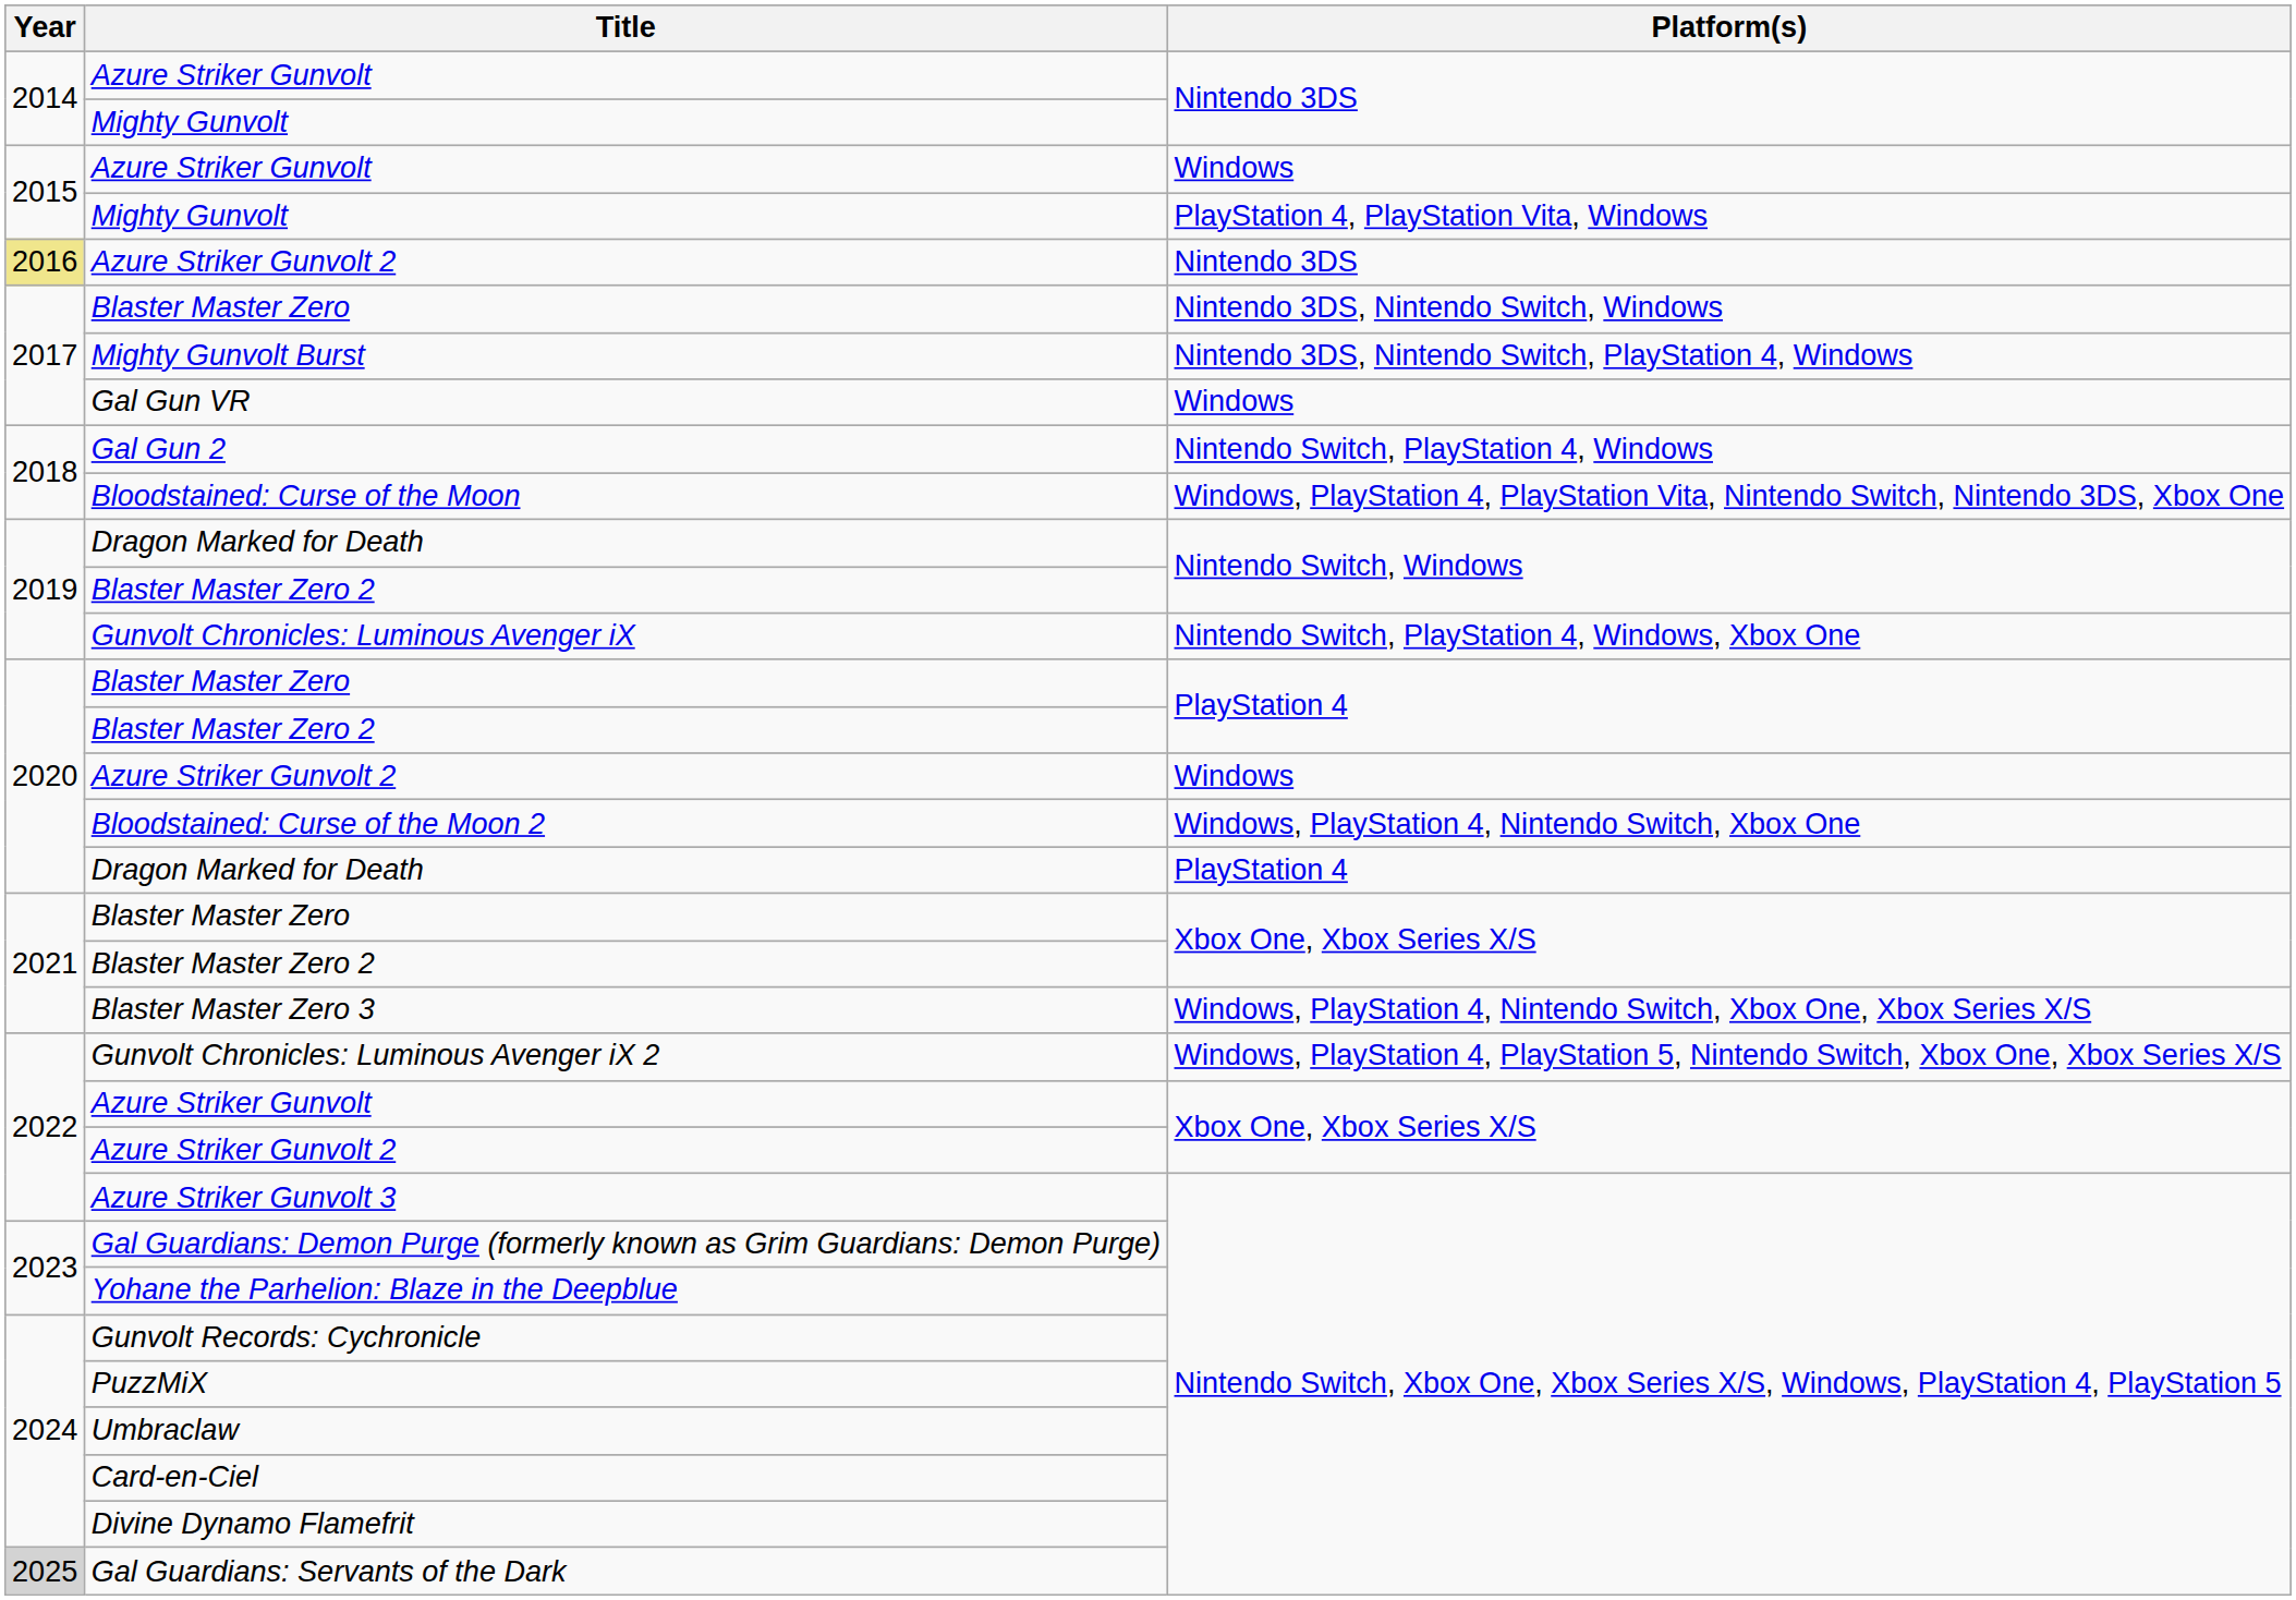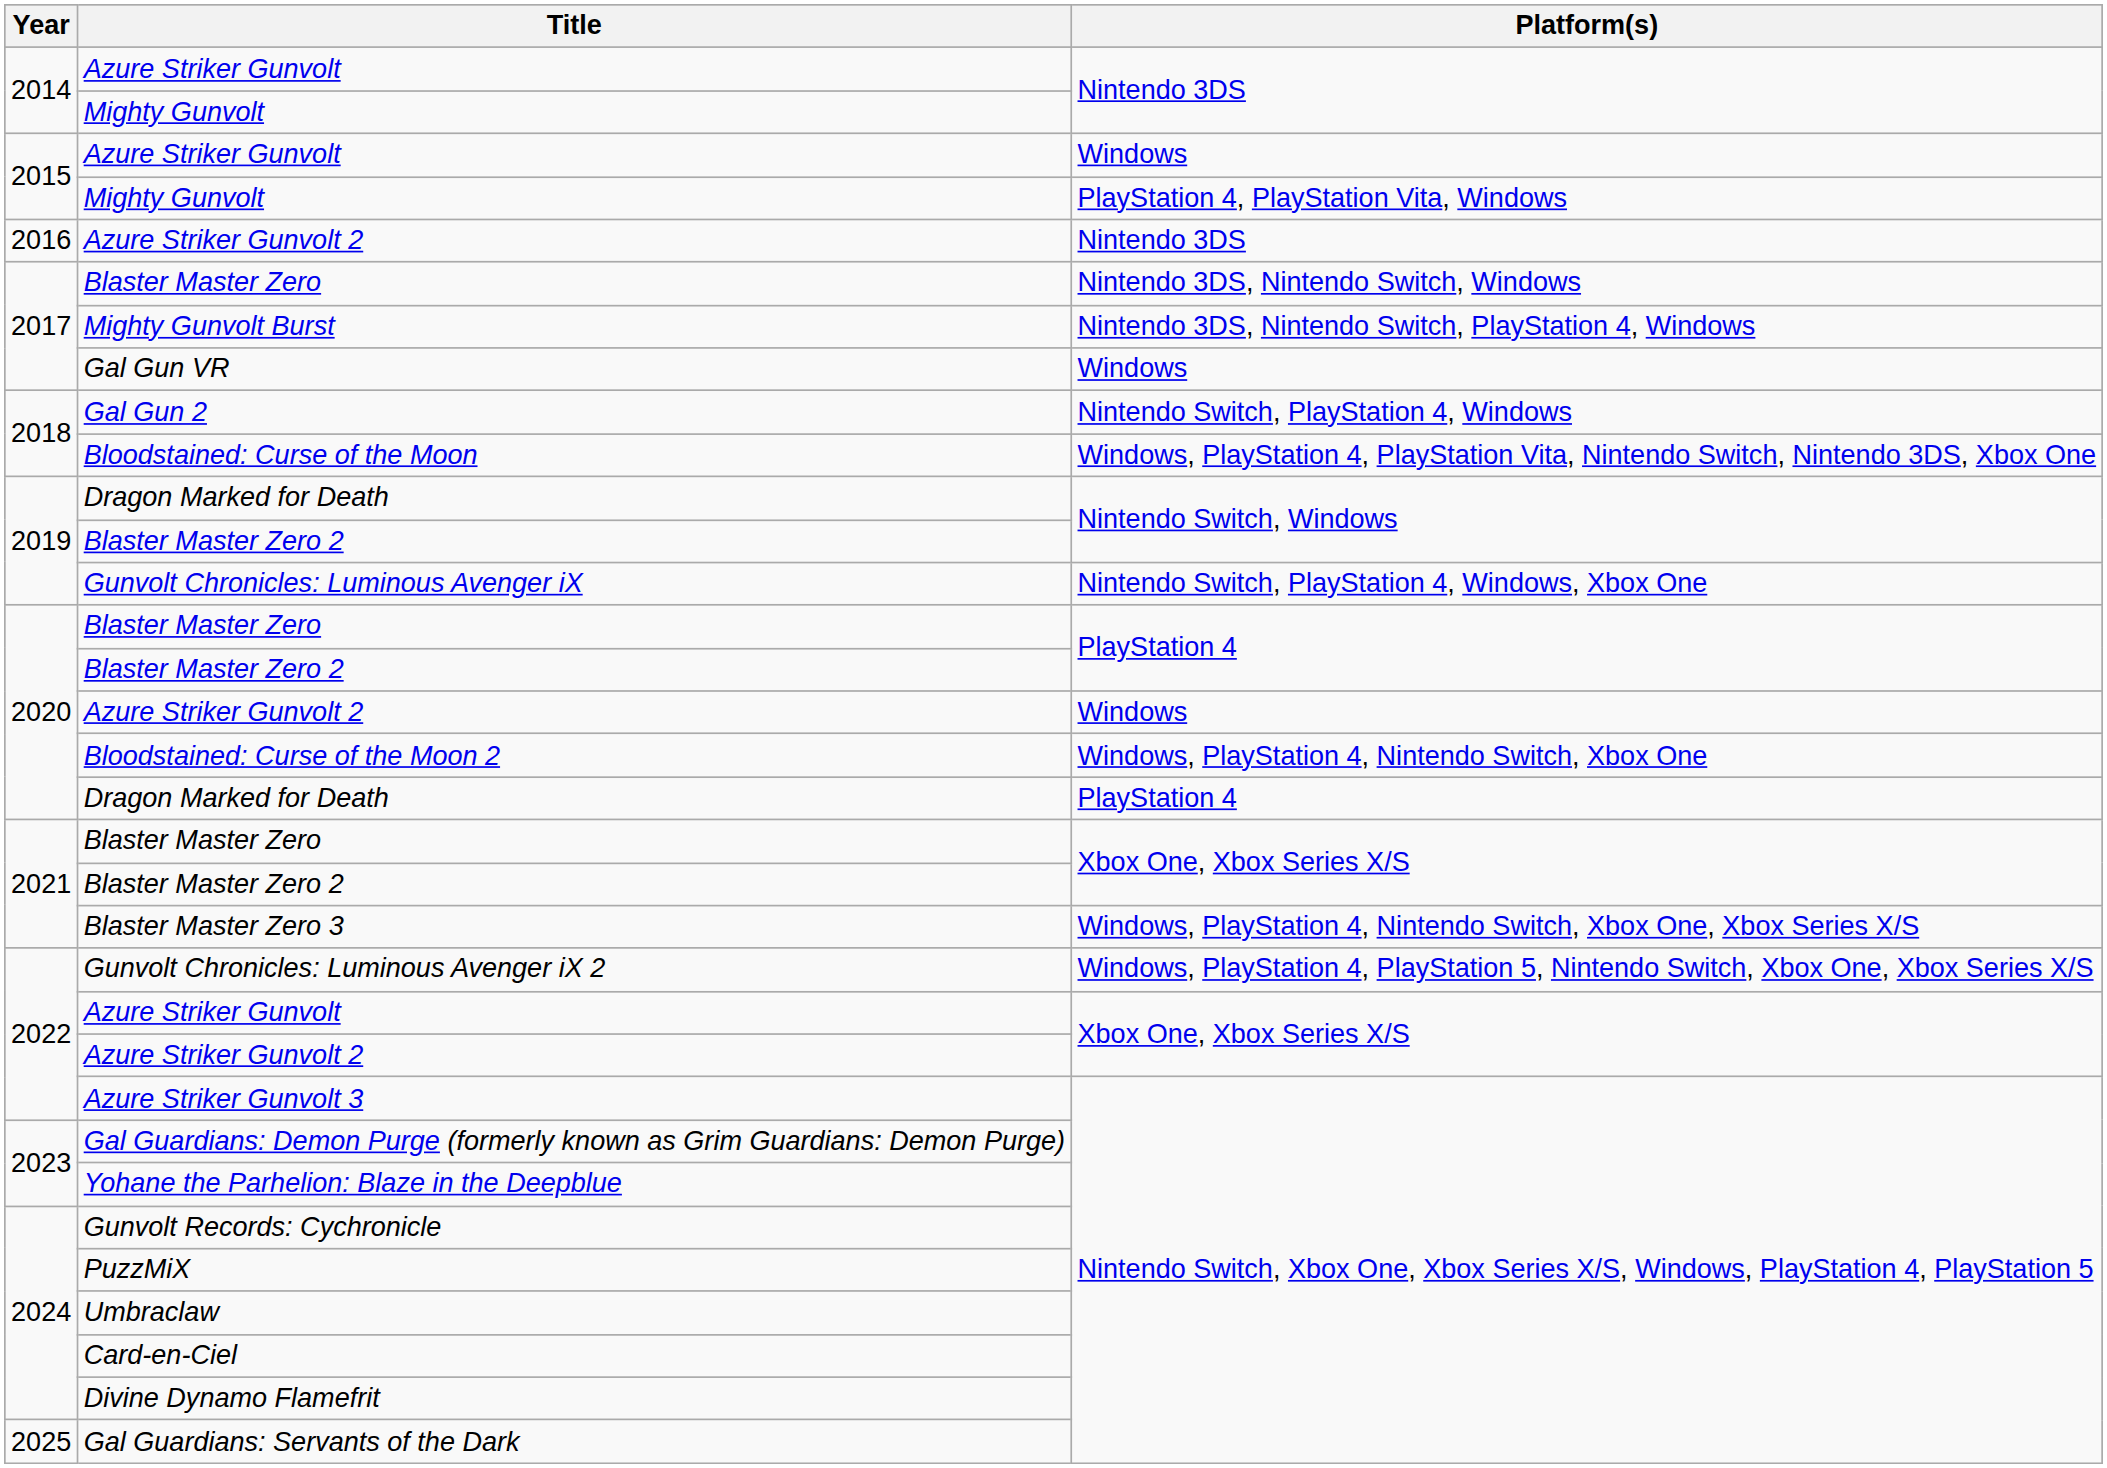Azure Striker Gunvolt 2 / Nintendo 3DS | Year: khaki background -> no background
Gal Guardians: Servants of the Dark | Year: lightgrey background -> no background
